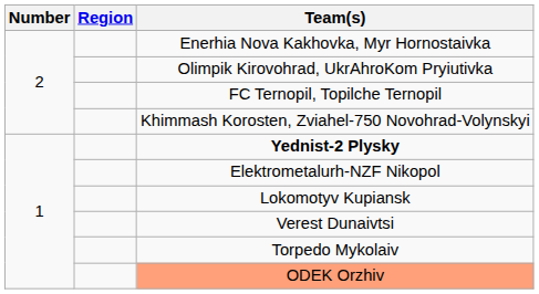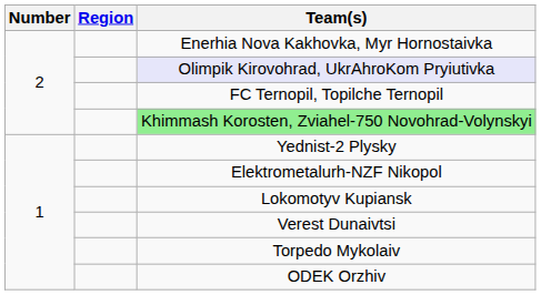Olimpik Kirovohrad, UkrAhroKom Pryiutivka | Team(s): no background -> lavender background
Khimmash Korosten, Zviahel-750 Novohrad-Volynskyi | Team(s): no background -> lightgreen background
Yednist-2 Plysky | Team(s): bold -> normal
ODEK Orzhiv | Team(s): lightsalmon background -> no background
